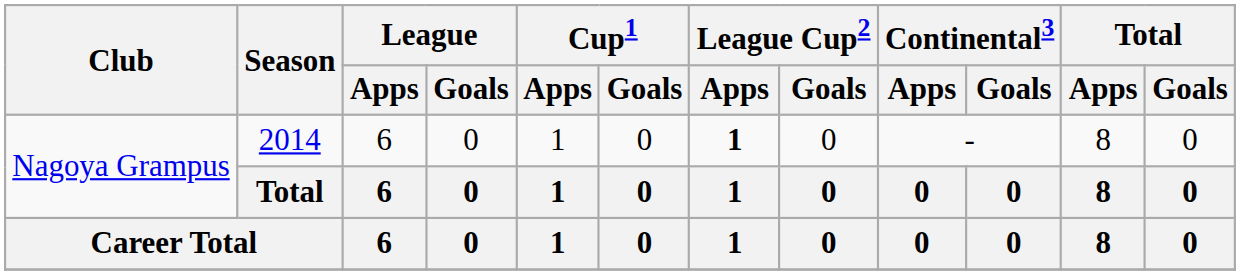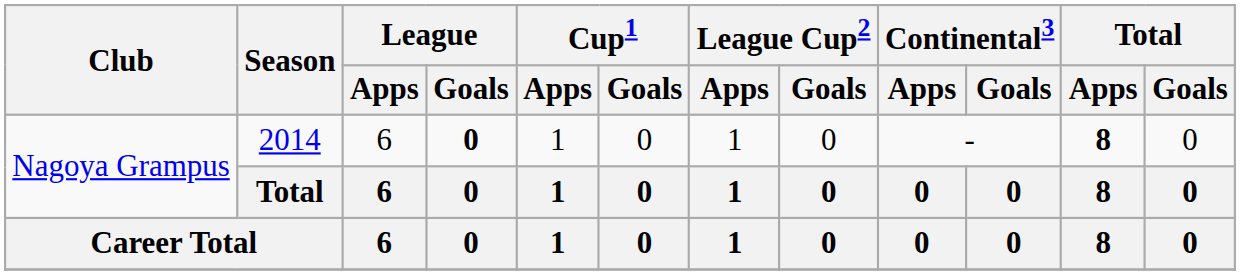Nagoya Grampus / 2014 | League / Goals: normal -> bold
Nagoya Grampus / 2014 | League Cup2 / Apps: bold -> normal
Nagoya Grampus / 2014 | Total / Apps: normal -> bold
